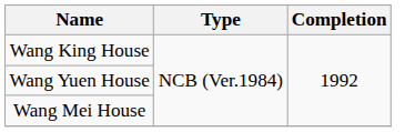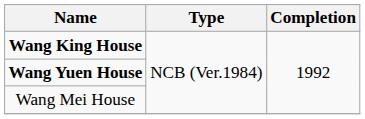Wang King House | Name: normal -> bold
Wang Yuen House | Name: normal -> bold
